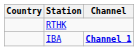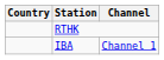IBA | Channel: bold -> normal
